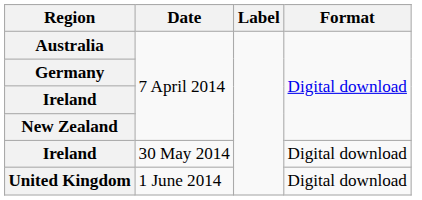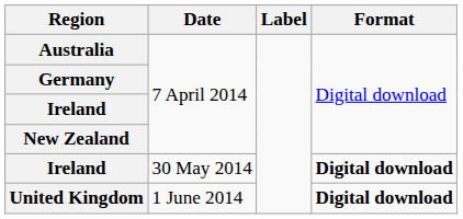Ireland / 30 May 2014 | Format: normal -> bold
United Kingdom | Format: normal -> bold
